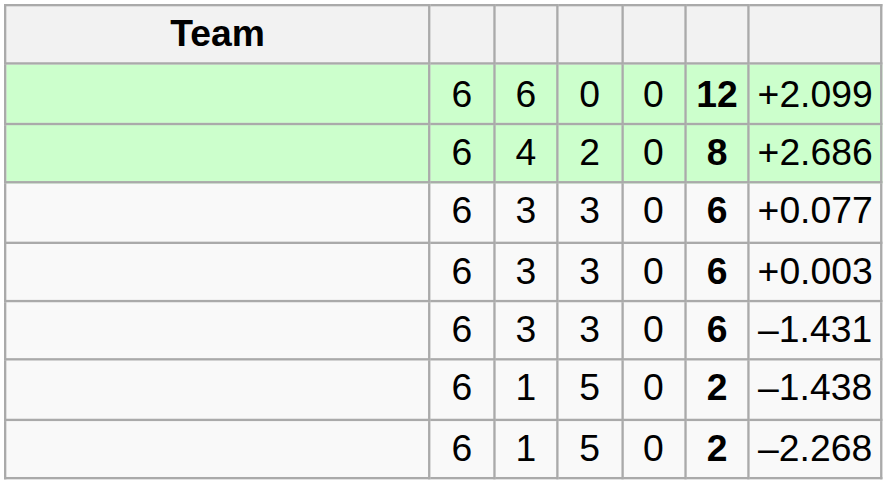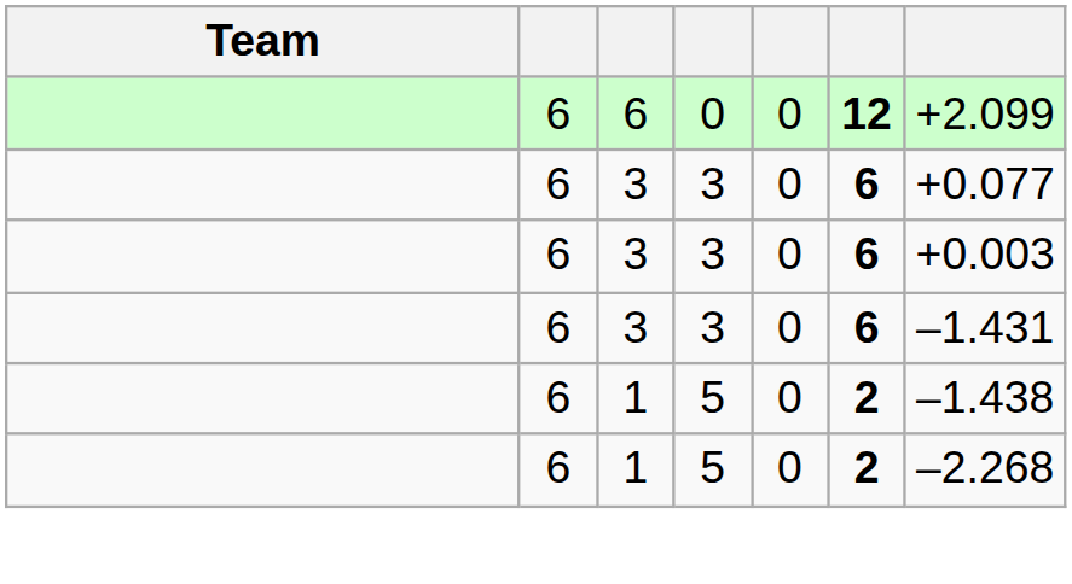- row: 6 | 4 | 2 | 0 | 8 | +2.686
